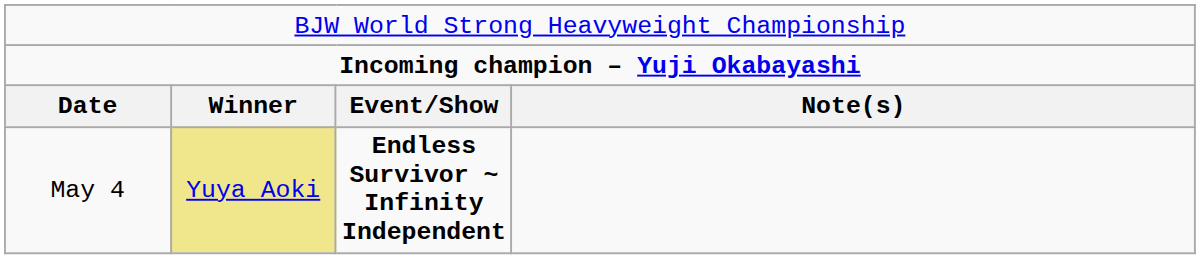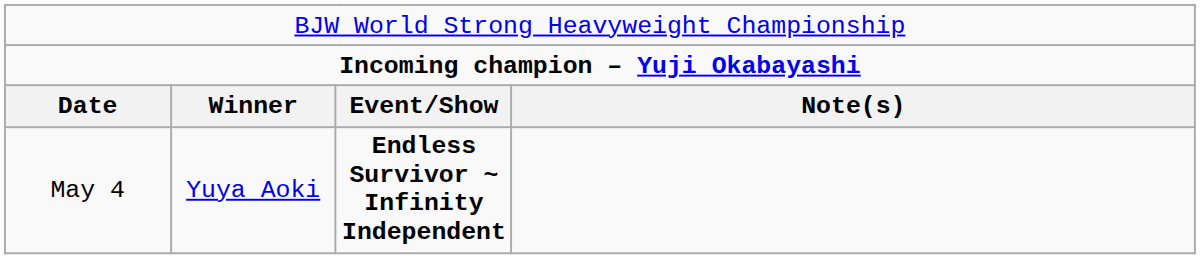May 4 | column 2: khaki background -> no background
